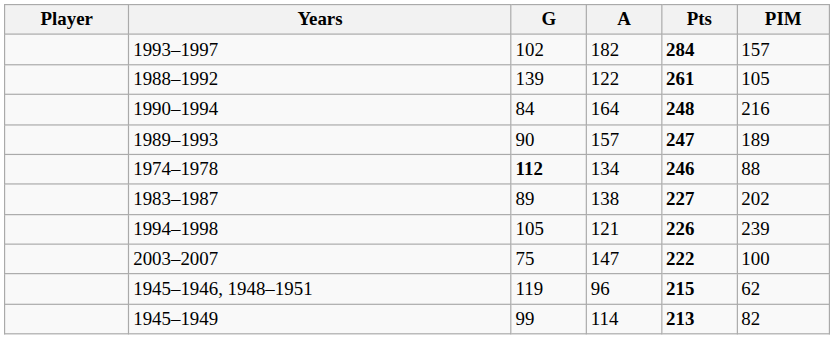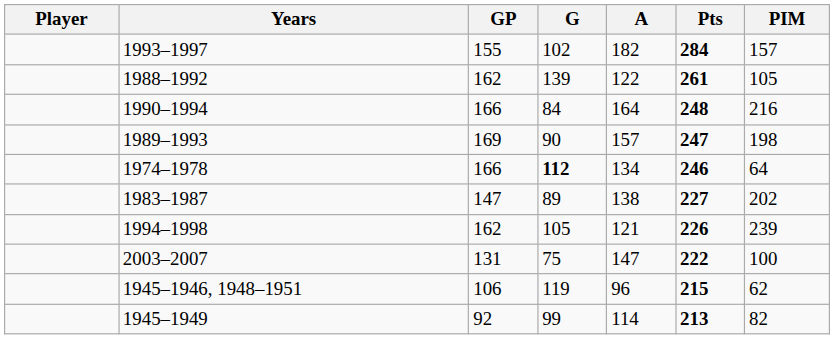+ column: GP | 155 | 162 | 166 | 169 | 166 | 147 | 162 | 131 | 106 | 92
1989–1993 | PIM: 189 -> 198
1974–1978 | PIM: 88 -> 64
